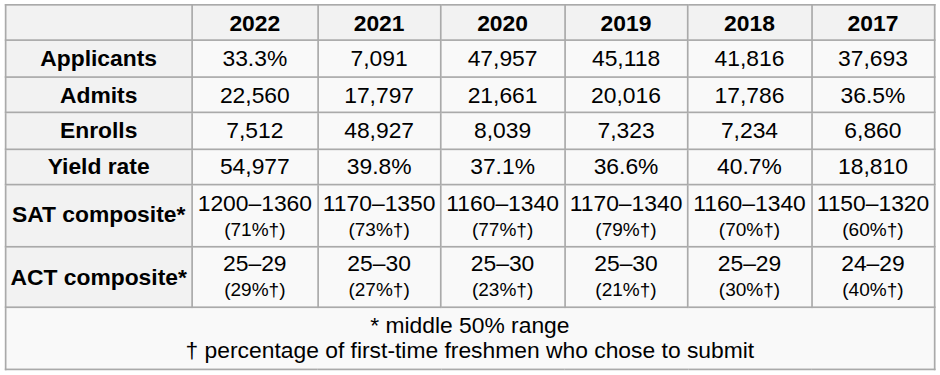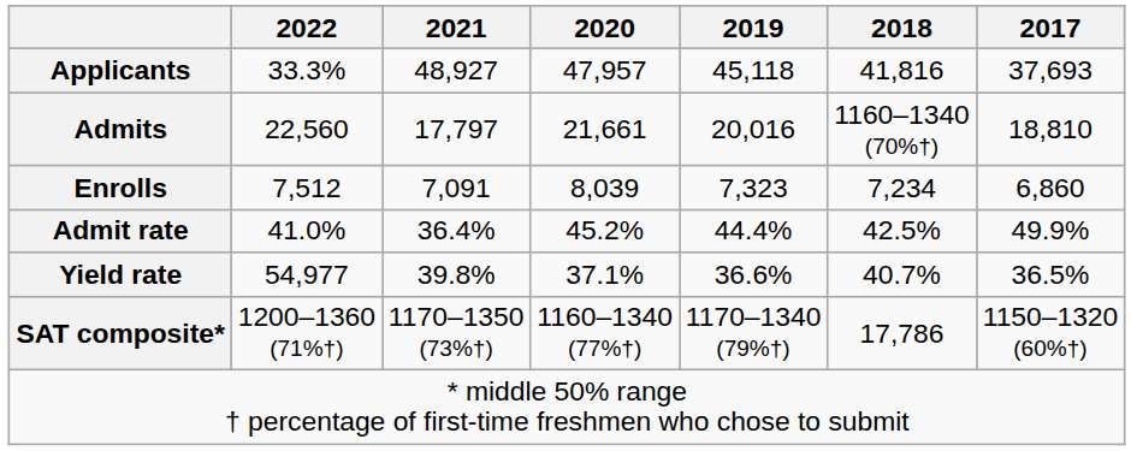Applicants | 2021: 7,091 -> 48,927
Admits | 2018: 17,786 -> 1160–1340 (70%†)
Admits | 2017: 36.5% -> 18,810
Enrolls | 2021: 48,927 -> 7,091
+ row: Admit rate | 41.0% | 36.4% | 45.2% | 44.4% | 42.5% | 49.9%
Yield rate | 2017: 18,810 -> 36.5%
SAT composite* | 2018: 1160–1340 (70%†) -> 17,786
- row: ACT composite* | 25–29 (29%†) | 25–30 (27%†) | 25–30 (23%†) | 25–30 (21%†) | 25–29 (30%†) | 24–29 (40%†)
